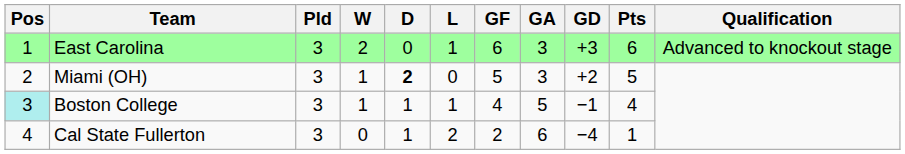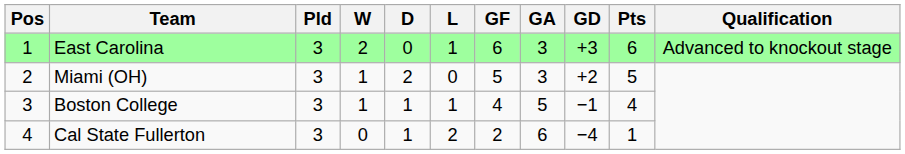Miami (OH) | D: bold -> normal
Boston College | Pos: paleturquoise background -> no background
